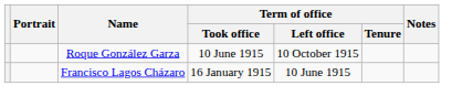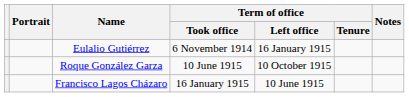+ row: Eulalio Gutiérrez | 6 November 1914 | 16 January 1915
